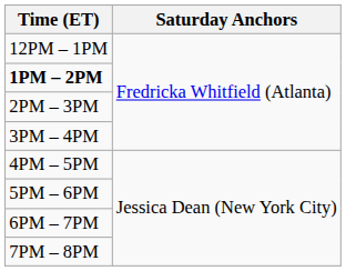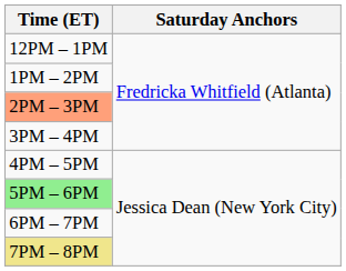1PM – 2PM | Time (ET): bold -> normal
2PM – 3PM | Time (ET): no background -> lightsalmon background
5PM – 6PM | Time (ET): no background -> lightgreen background
7PM – 8PM | Time (ET): no background -> khaki background
